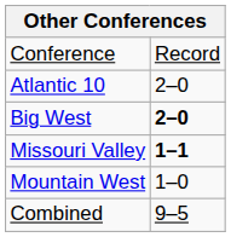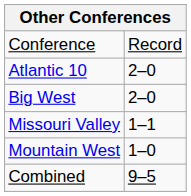Big West | column 2: bold -> normal
Missouri Valley | column 2: bold -> normal
